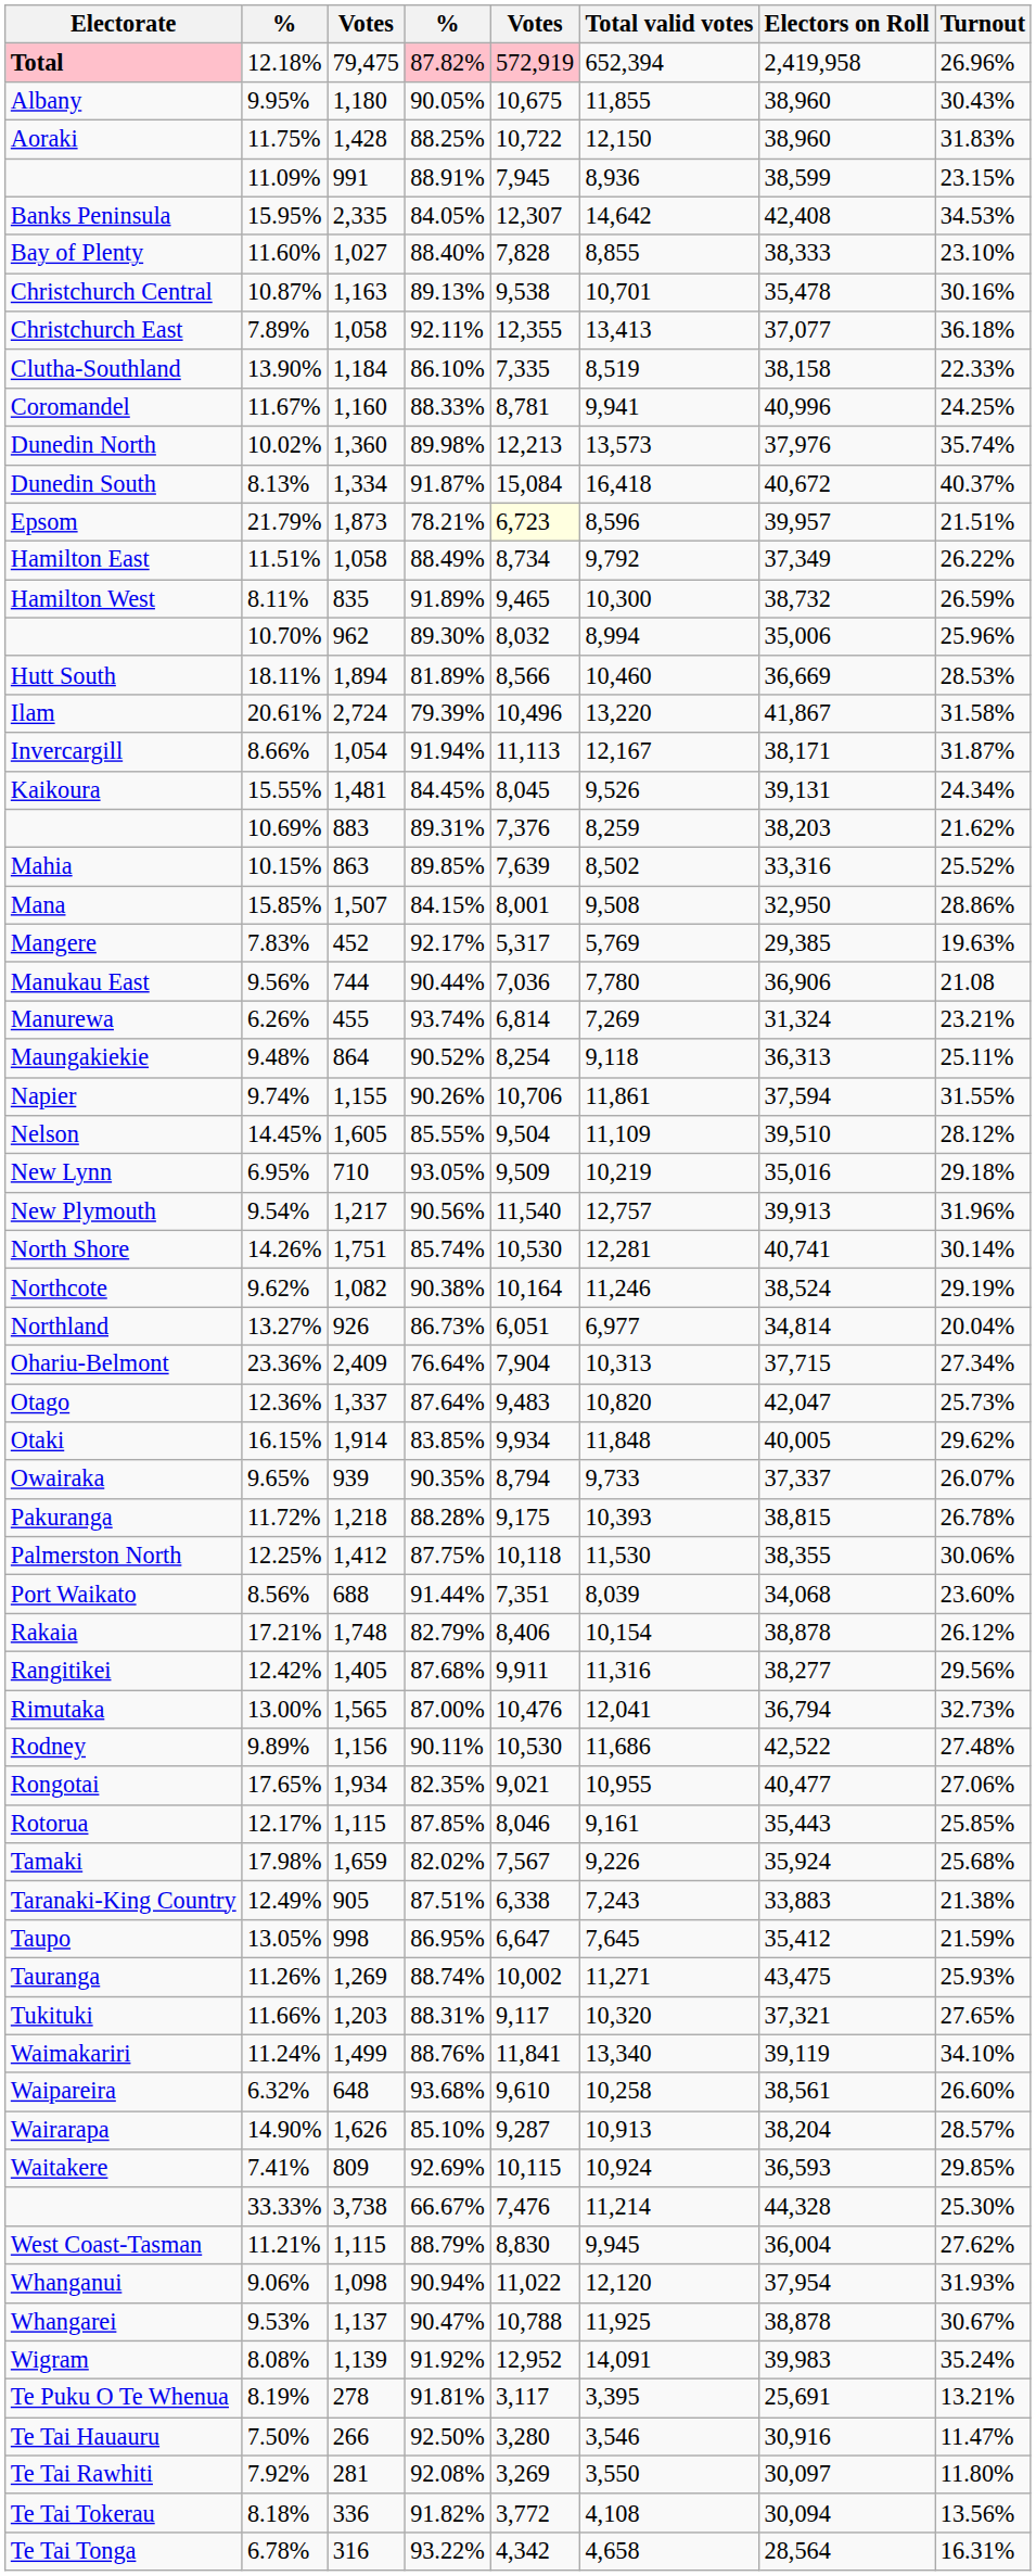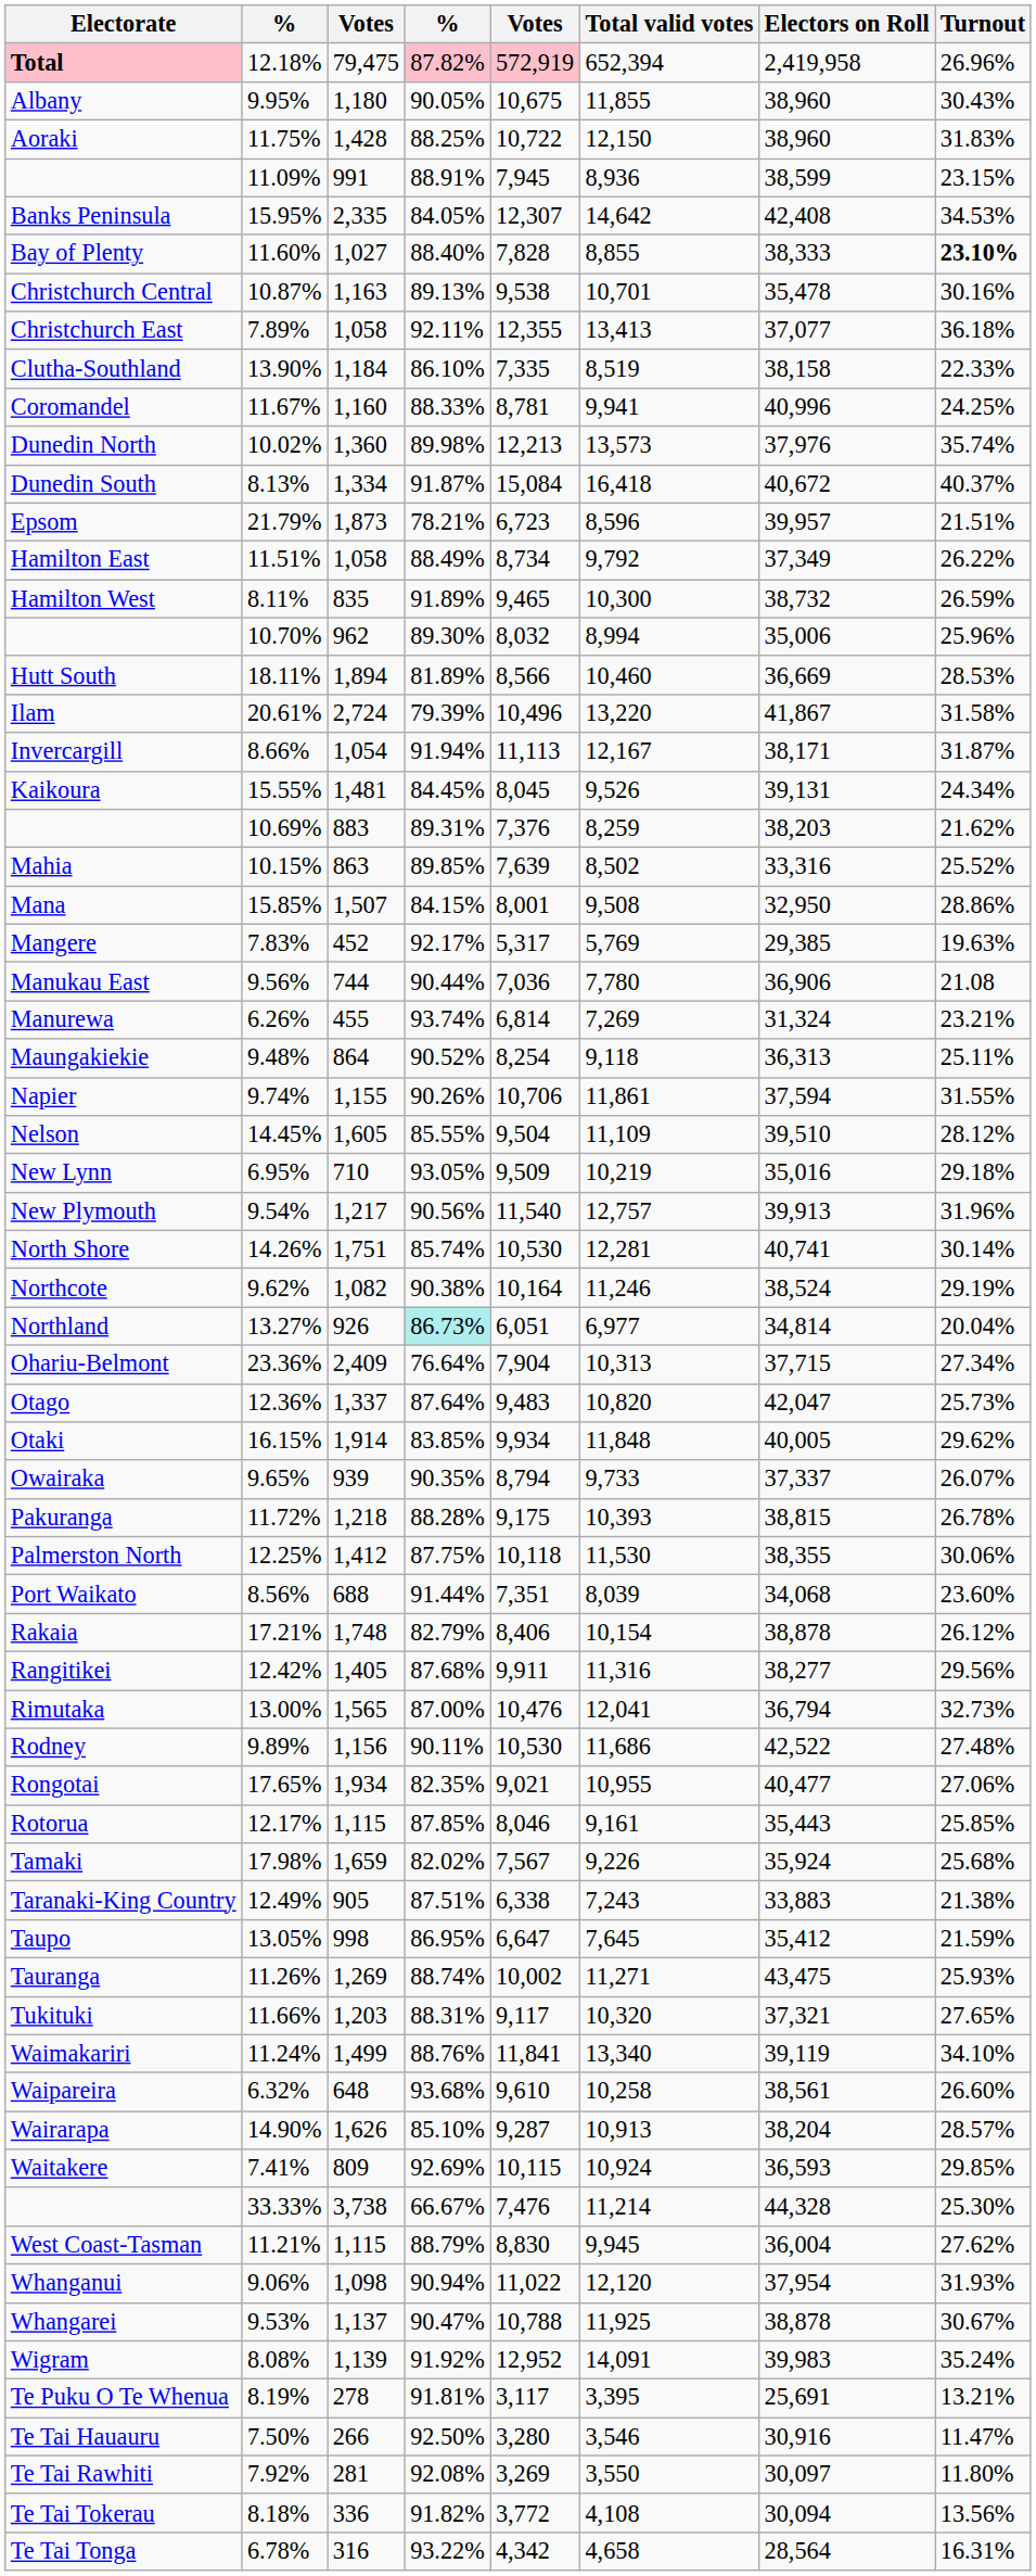Bay of Plenty | Turnout: normal -> bold
Epsom | column 5: lightyellow background -> no background
Northland | column 4: no background -> paleturquoise background
